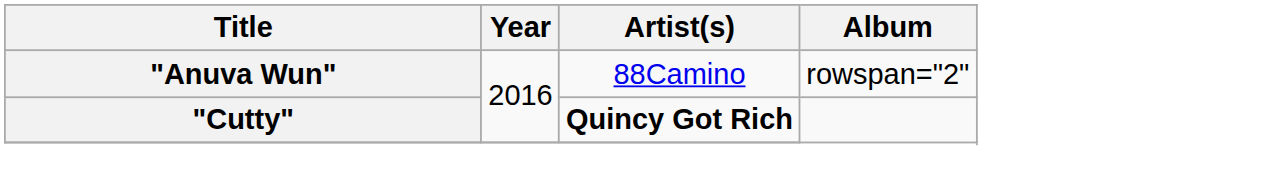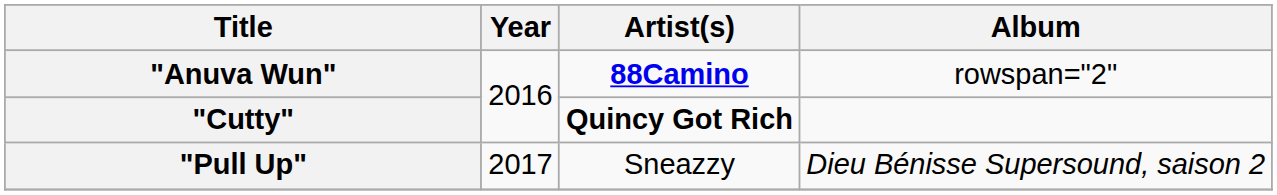"Anuva Wun" | Artist(s): normal -> bold
+ row: "Pull Up" | 2017 | Sneazzy | Dieu Bénisse Supersound, saison 2
